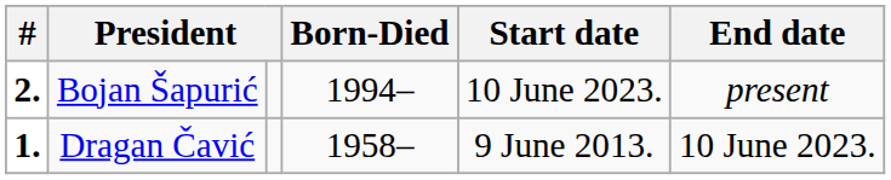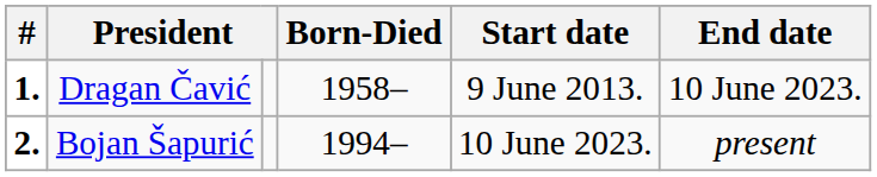rows swapped: 1. <-> 2.
